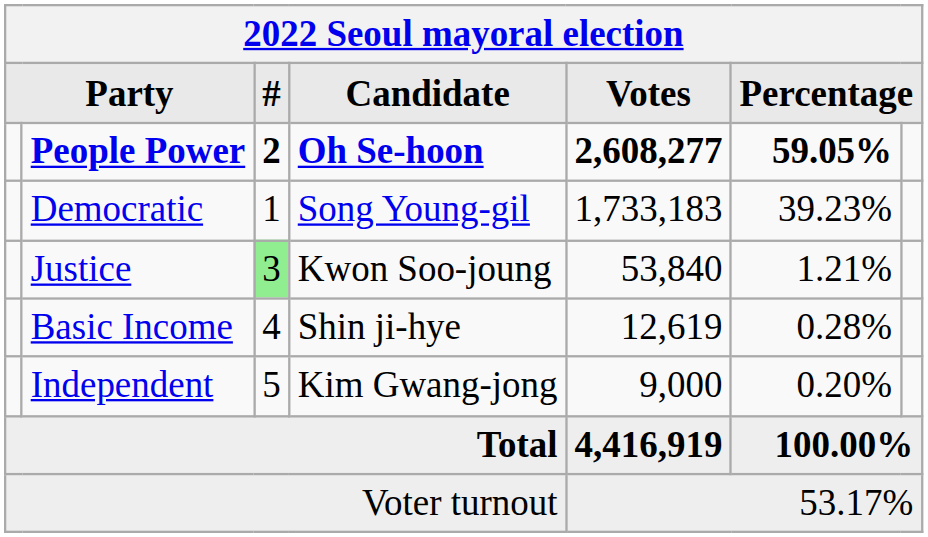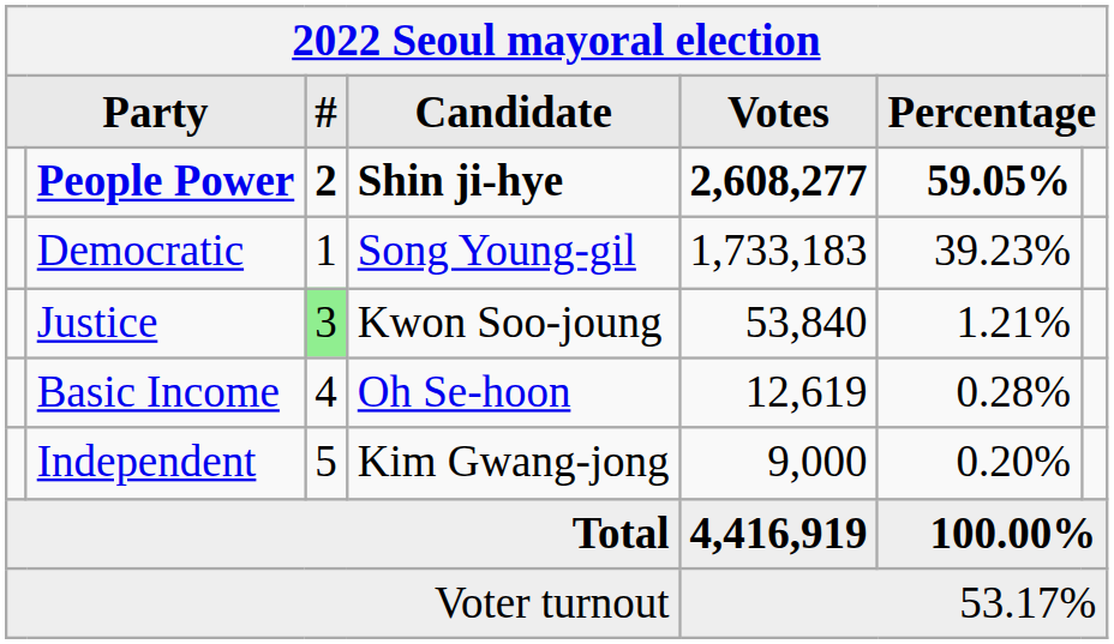People Power | Candidate: Oh Se-hoon -> Shin ji-hye
Basic Income | Candidate: Shin ji-hye -> Oh Se-hoon
